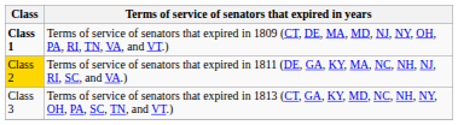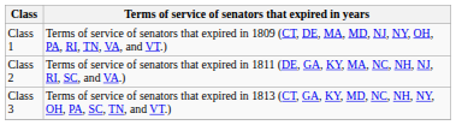Class 1 | Class: bold -> normal
Class 2 | Class: gold background -> no background
